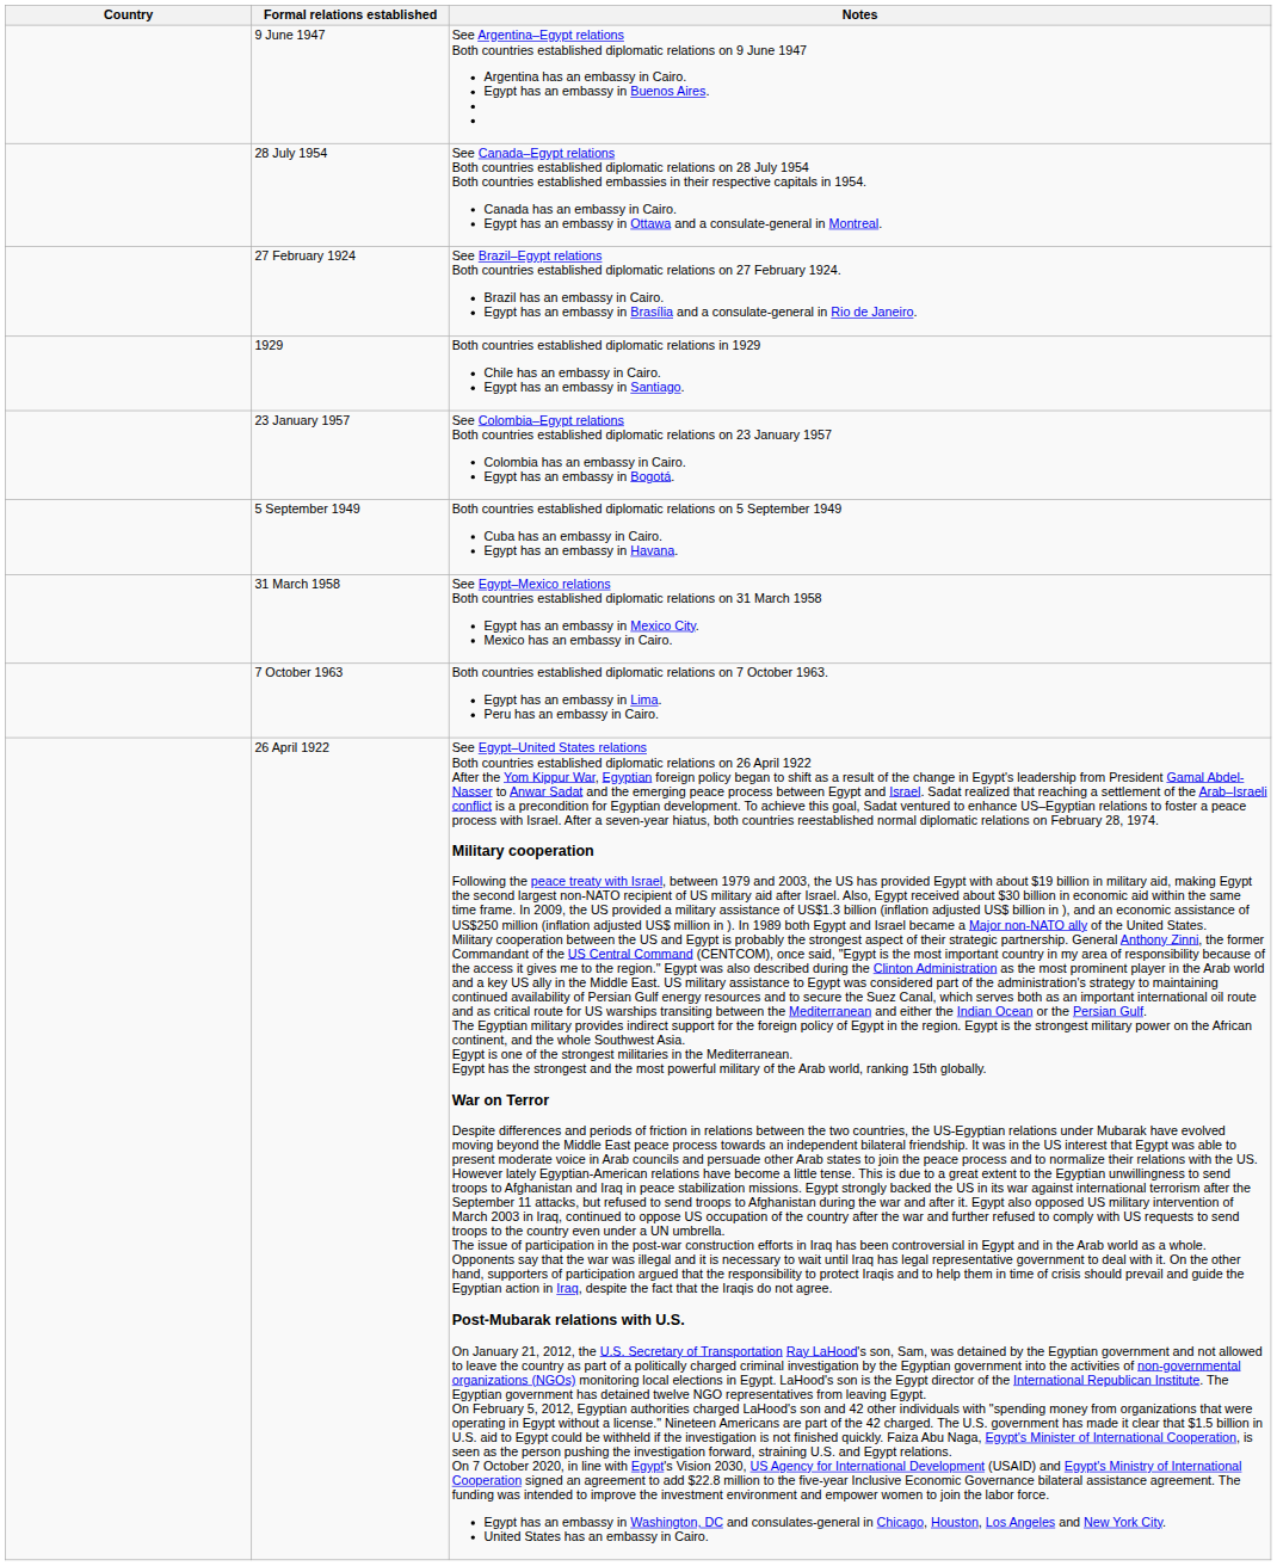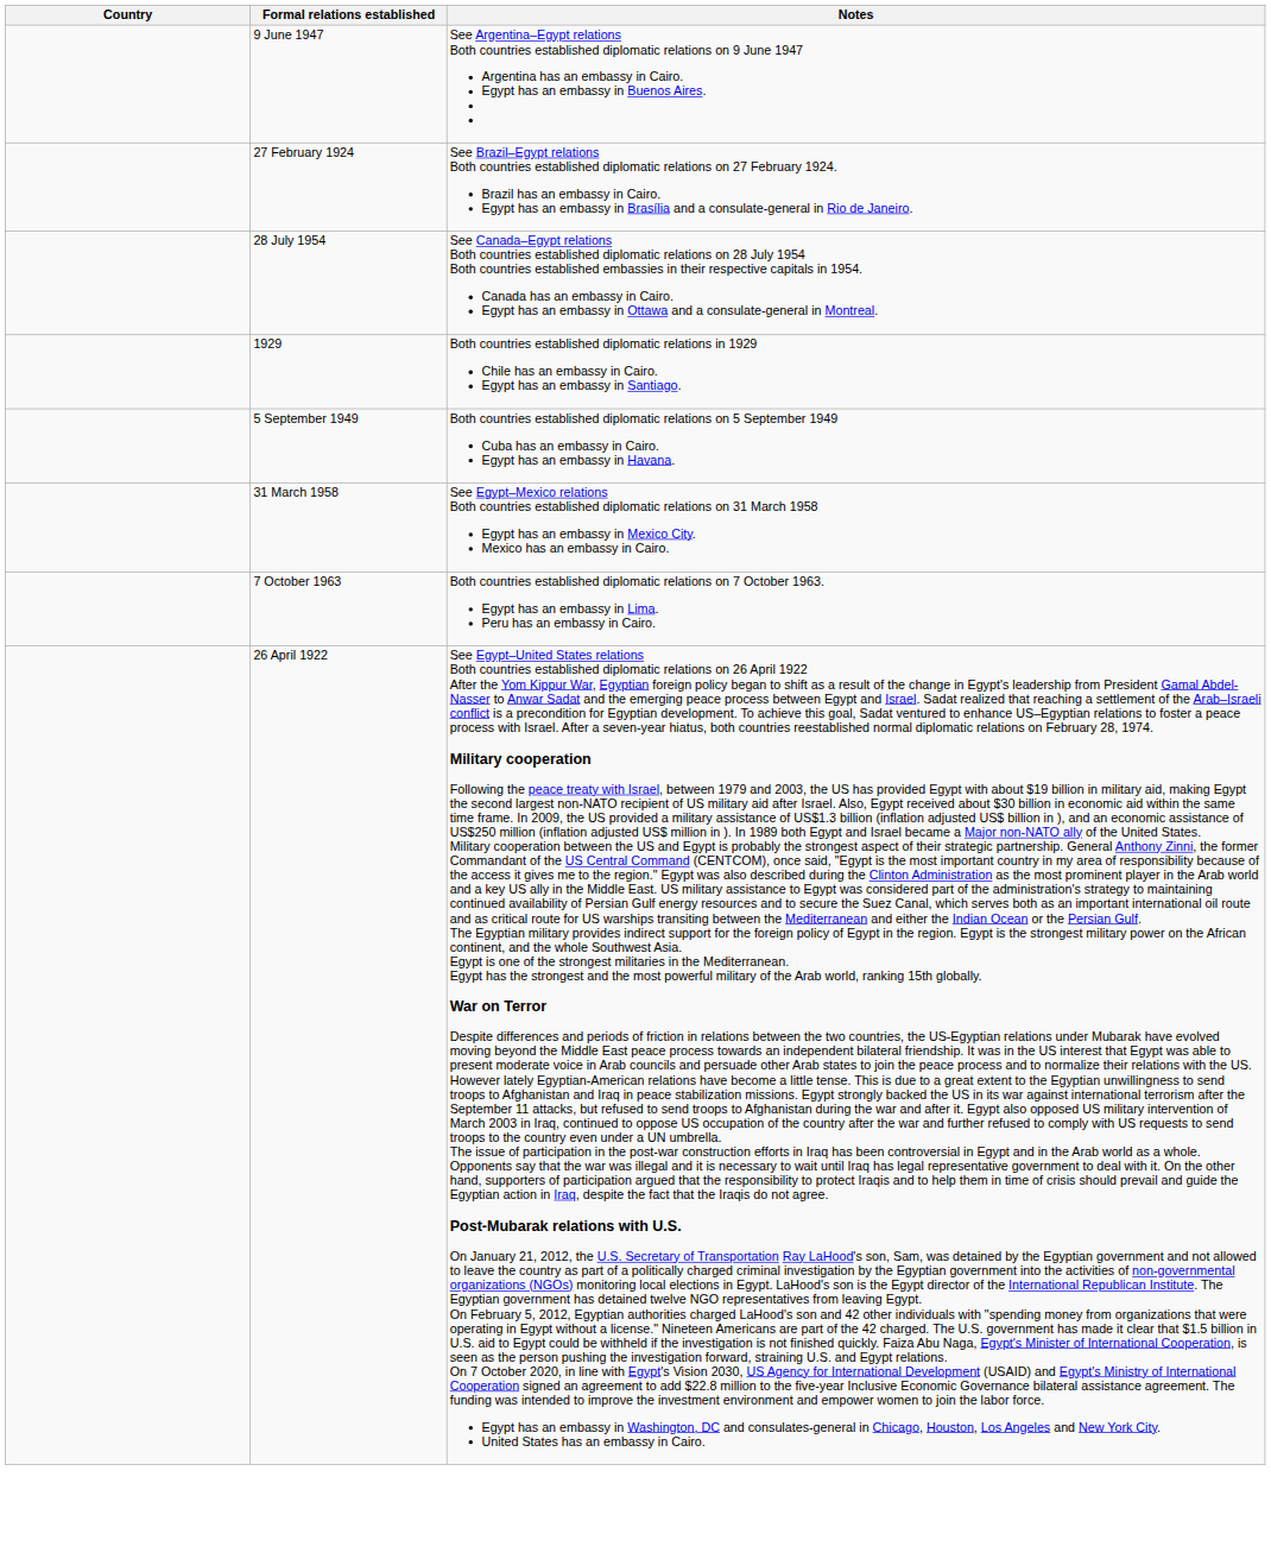rows swapped: 27 February 1924 <-> 28 July 1954
- row: 23 January 1957 | See Colombia–Egypt relations Both countries established diplomatic relations on 23 January 1957 Colombia has an embassy in Cairo. Egypt has an embassy in Bogotá.
